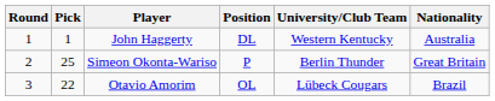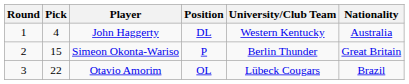John Haggerty | Pick: 1 -> 4
Simeon Okonta-Wariso | Pick: 25 -> 15
